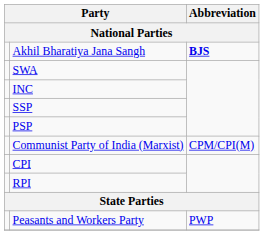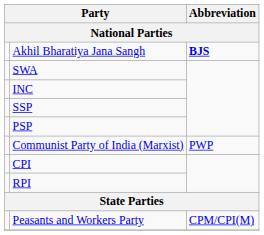Communist Party of India (Marxist) | Abbreviation: CPM/CPI(M) -> PWP
Peasants and Workers Party | Abbreviation: PWP -> CPM/CPI(M)
